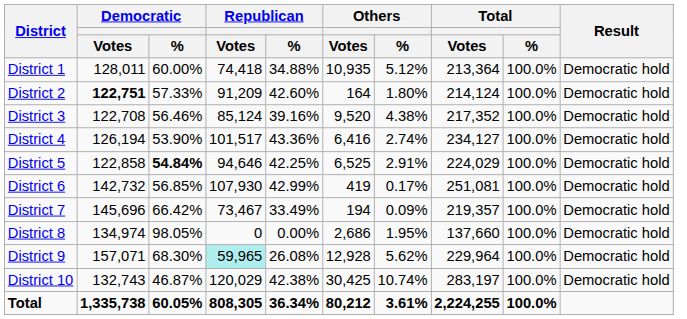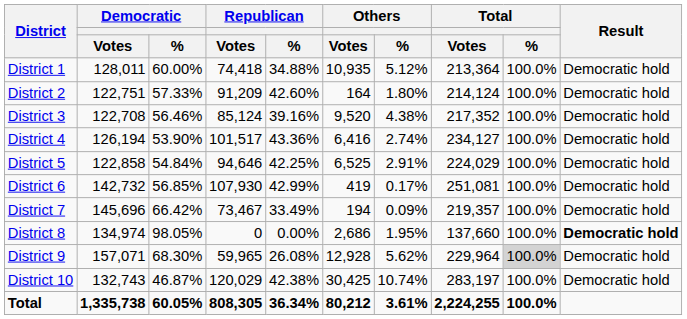District 2 | Democratic / Votes: bold -> normal
District 5 | Democratic / %: bold -> normal
District 8 | Result: normal -> bold
District 9 | Republican / Votes: paleturquoise background -> no background
District 9 | Total / %: no background -> lightgrey background
